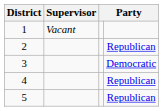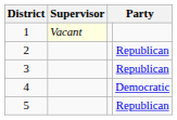1 | Supervisor: no background -> lightyellow background
3 | column 4: Democratic -> Republican
4 | column 4: Republican -> Democratic
